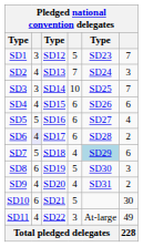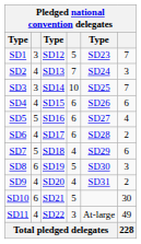SD6 | column 2: lavender background -> no background
SD7 | column 5: lightblue background -> no background
